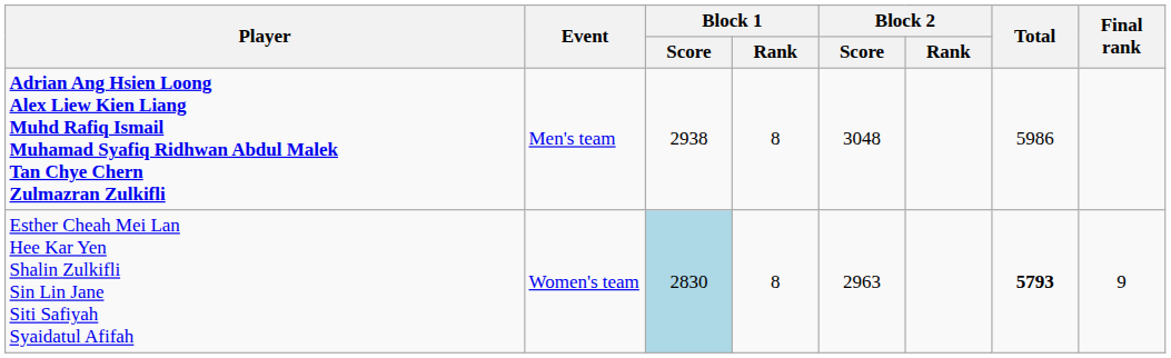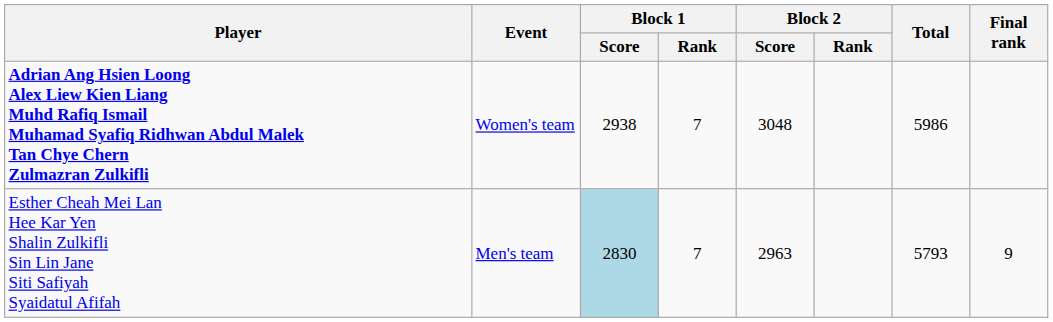row 3 | Event: Men's team -> Women's team
row 3 | Block 1 / Rank: 8 -> 7
row 4 | Event: Women's team -> Men's team
row 4 | Block 1 / Rank: 8 -> 7
row 4 | Total: bold -> normal
